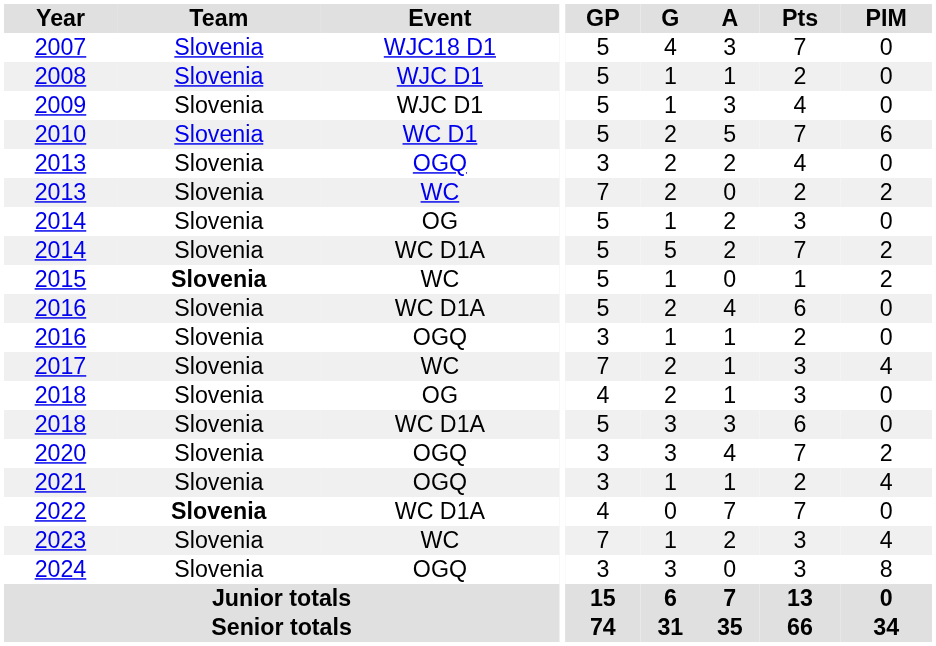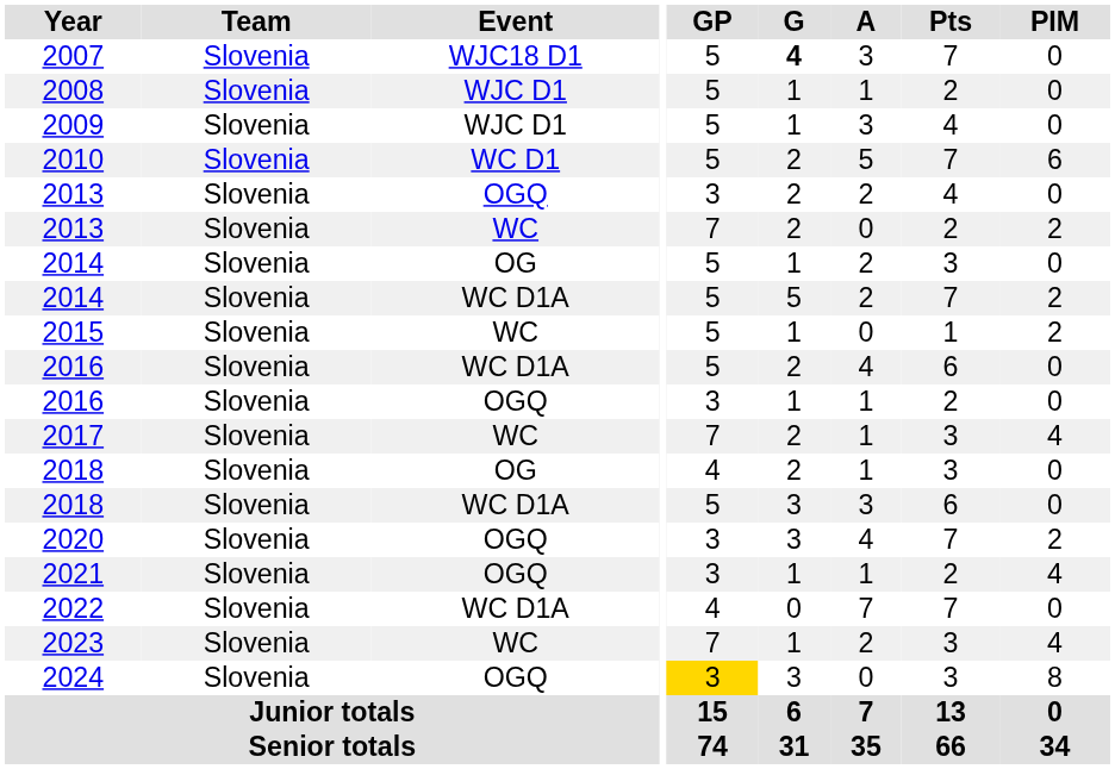2007 | G: normal -> bold
2015 | Team: bold -> normal
2022 | Team: bold -> normal
2024 | GP: no background -> gold background
